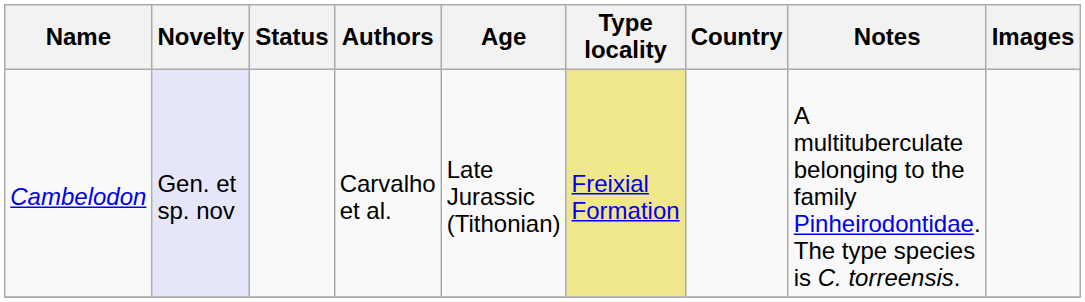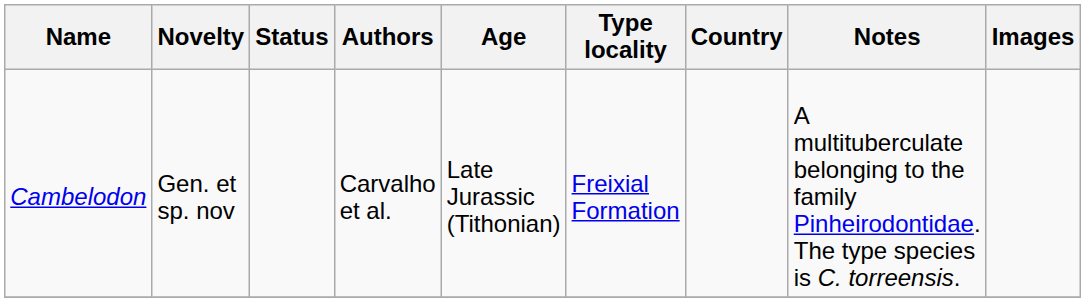Cambelodon | Novelty: lavender background -> no background
Cambelodon | Type locality: khaki background -> no background
